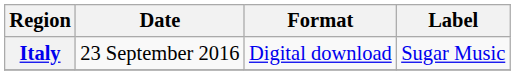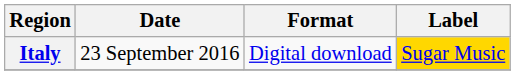Italy | Label: no background -> gold background
